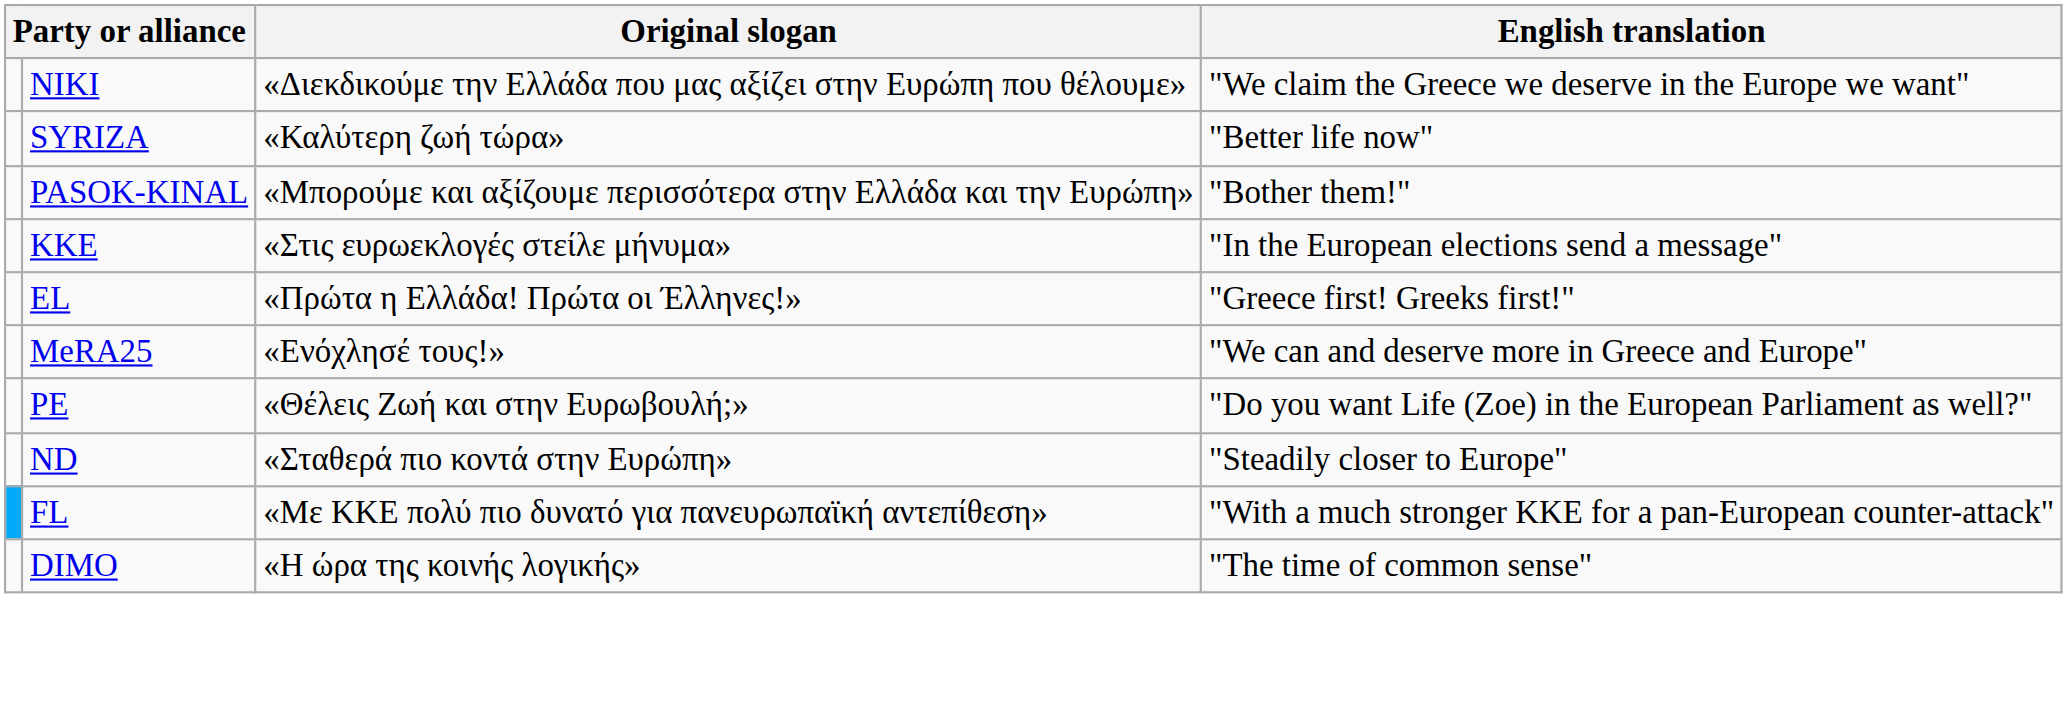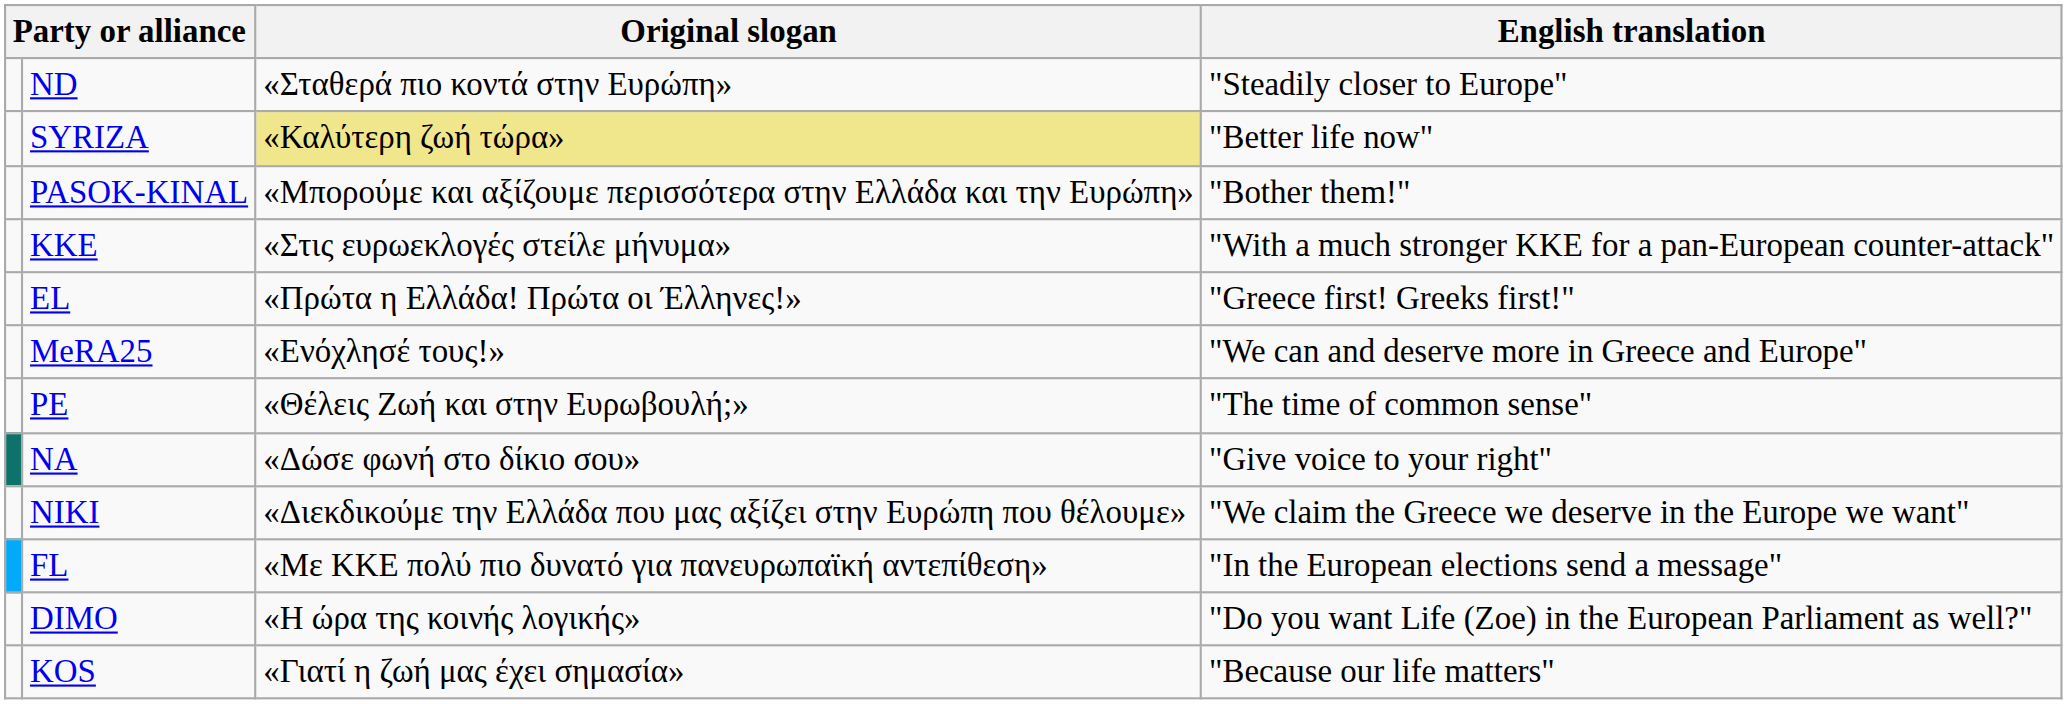rows swapped: ND <-> NIKI
SYRIZA | Original slogan: no background -> khaki background
KKE | English translation: "In the European elections send a message" -> "With a much stronger KKE for a pan-European counter-attack"
PE | English translation: "Do you want Life (Zoe) in the European Parliament as well?" -> "The time of common sense"
+ row: NA | «Δώσε φωνή στο δίκιο σου» | "Give voice to your right"
FL | English translation: "With a much stronger KKE for a pan-European counter-attack" -> "In the European elections send a message"
DIMO | English translation: "The time of common sense" -> "Do you want Life (Zoe) in the European Parliament as well?"
+ row: KOS | «Γιατί η ζωή μας έχει σημασία» | "Because our life matters"
